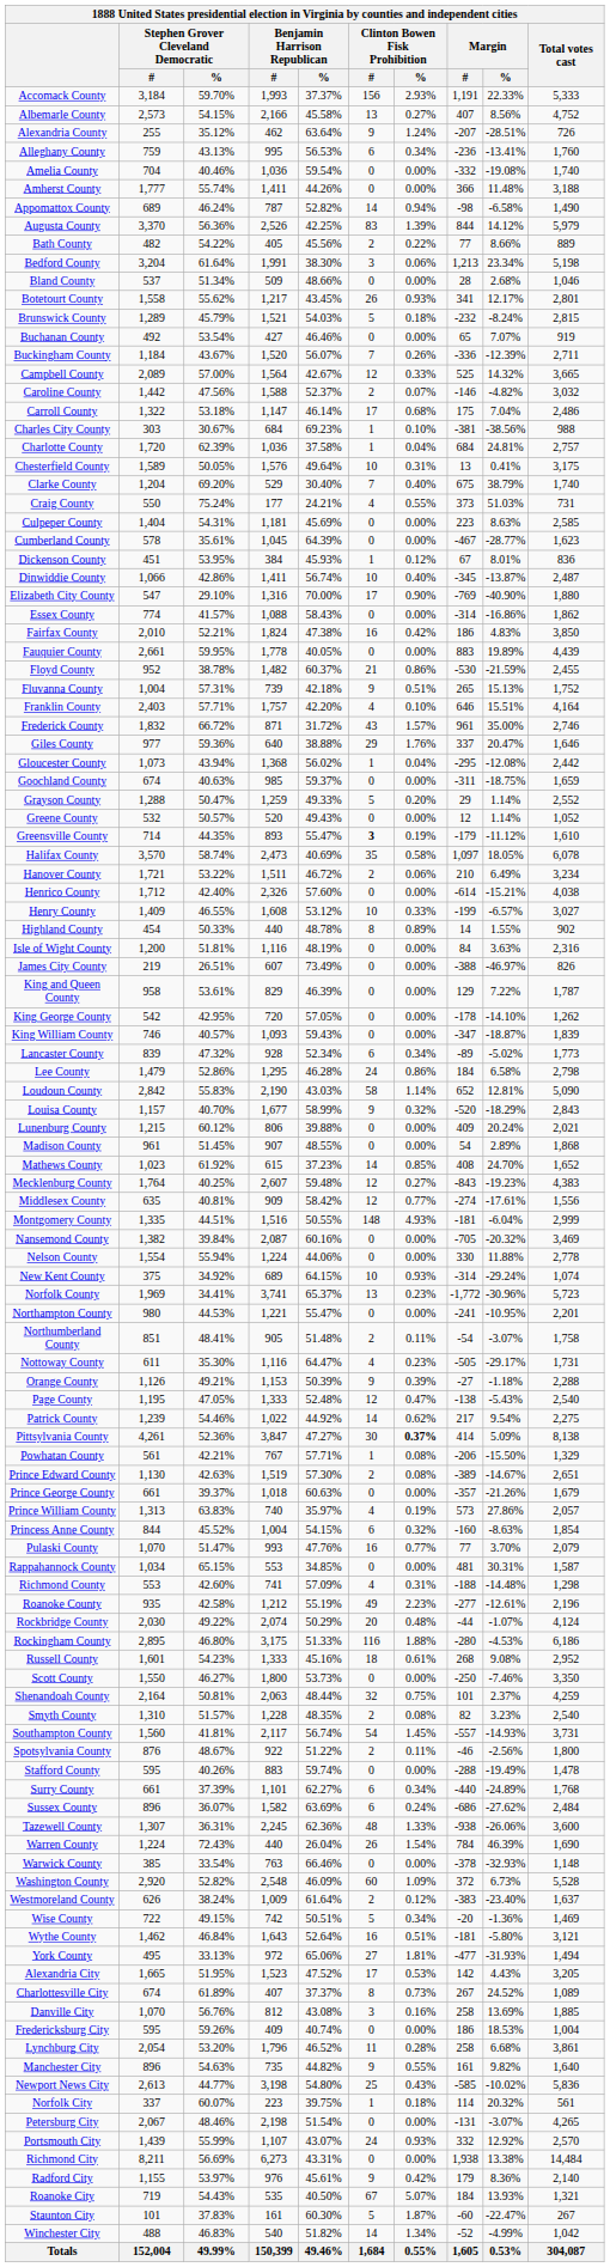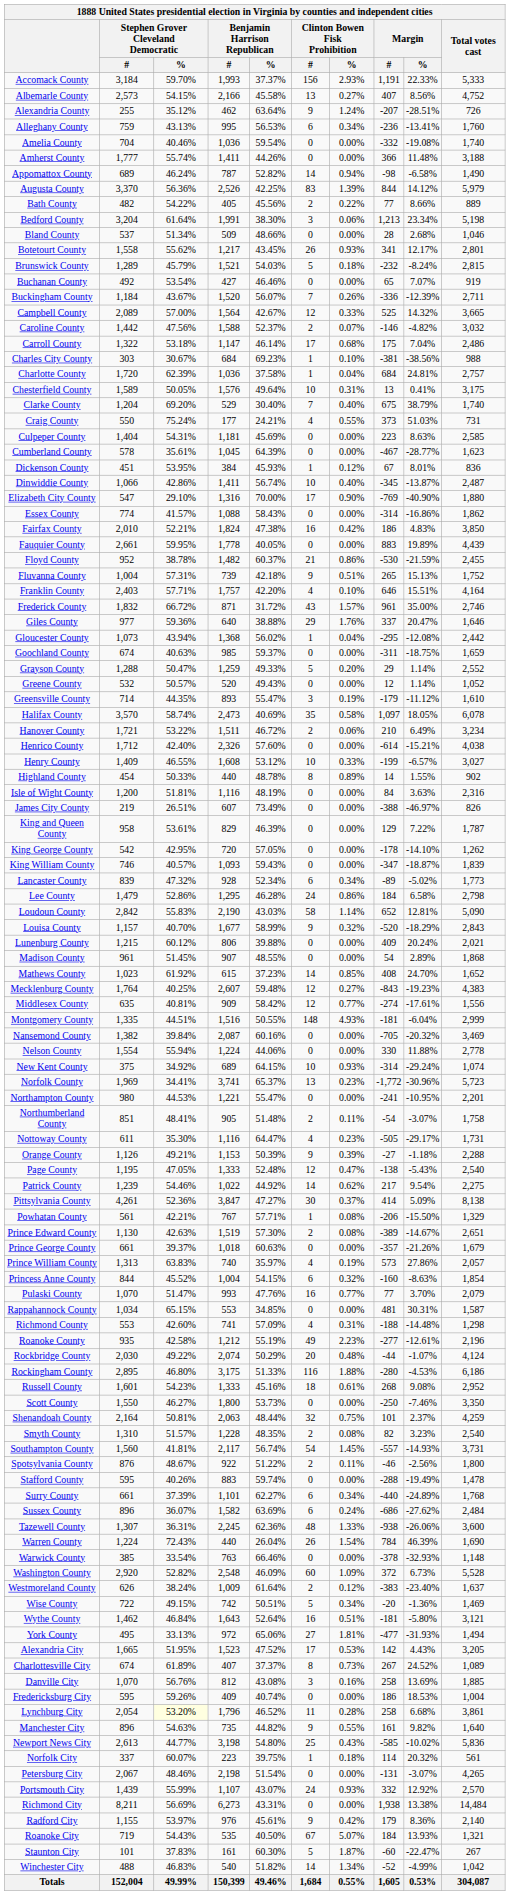Greensville County | Clinton Bowen Fisk Prohibition / #: bold -> normal
Pittsylvania County | Clinton Bowen Fisk Prohibition / %: bold -> normal
Lynchburg City | Stephen Grover Cleveland Democratic / %: no background -> lightyellow background
